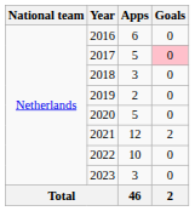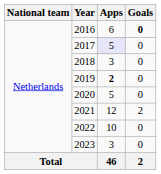2016 | Goals: normal -> bold
2017 | Apps: no background -> lavender background
2017 | Goals: pink background -> no background
2019 | Apps: normal -> bold
